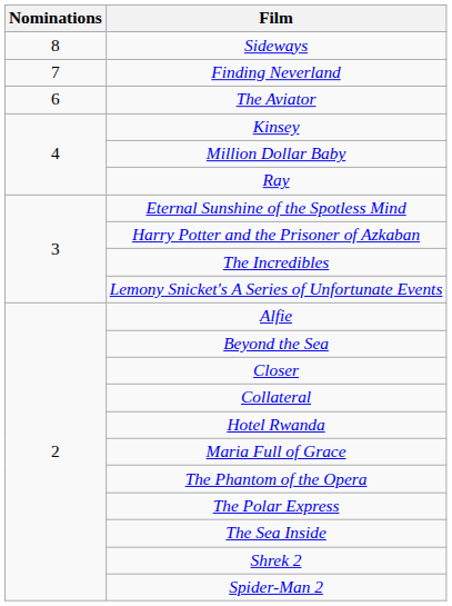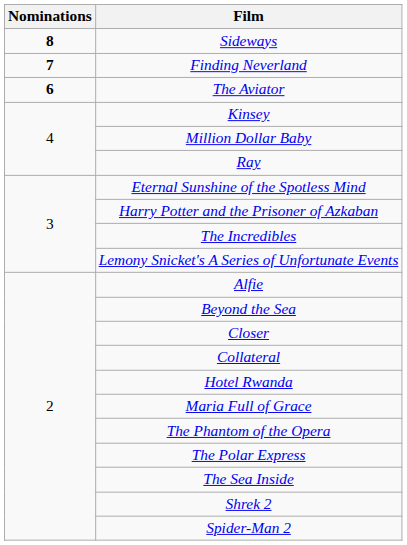Sideways | Nominations: normal -> bold
Finding Neverland | Nominations: normal -> bold
The Aviator | Nominations: normal -> bold
